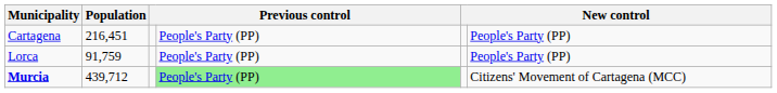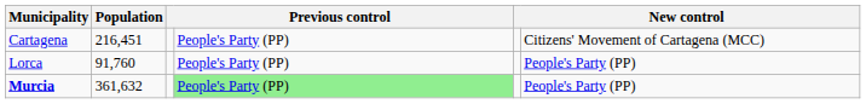Cartagena | column 6: People's Party (PP) -> Citizens' Movement of Cartagena (MCC)
Lorca | Population: 91,759 -> 91,760
Murcia | Population: 439,712 -> 361,632
Murcia | column 6: Citizens' Movement of Cartagena (MCC) -> People's Party (PP)
